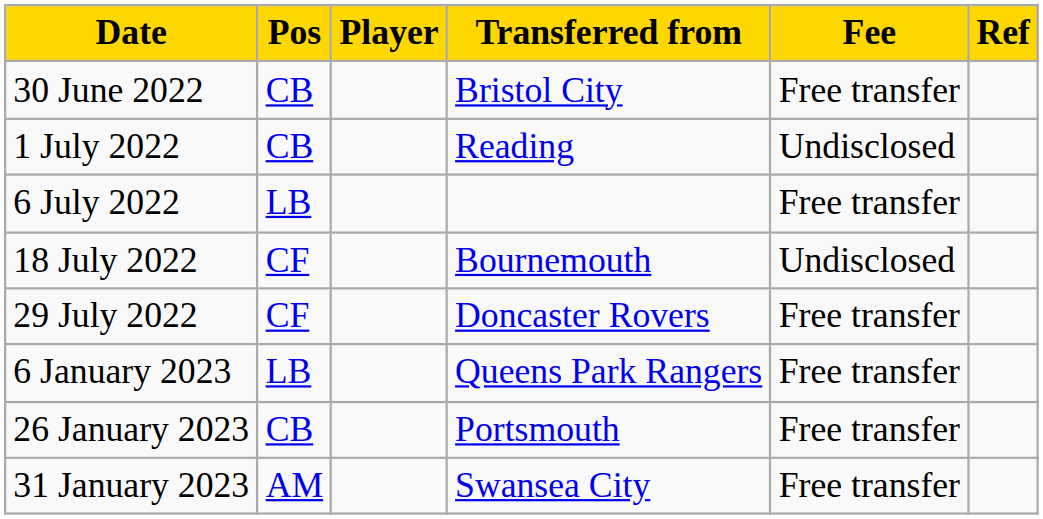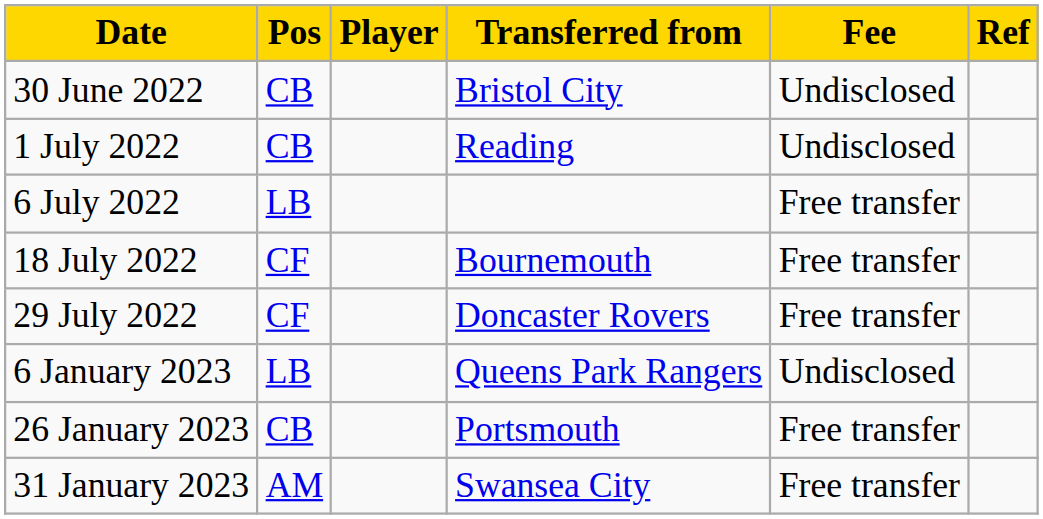30 June 2022 | Fee: Free transfer -> Undisclosed
18 July 2022 | Fee: Undisclosed -> Free transfer
6 January 2023 | Fee: Free transfer -> Undisclosed
